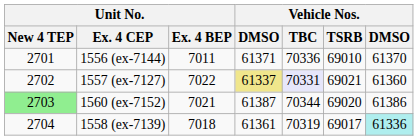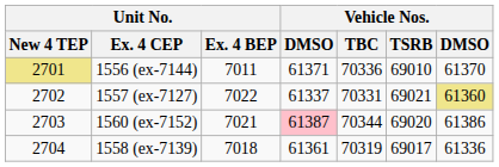1556 (ex-7144) | Unit No. / New 4 TEP: no background -> khaki background
1557 (ex-7127) | column 4: khaki background -> no background
1557 (ex-7127) | Vehicle Nos. / TBC: lavender background -> no background
1557 (ex-7127) | column 7: no background -> khaki background
1560 (ex-7152) | Unit No. / New 4 TEP: lightgreen background -> no background
1560 (ex-7152) | column 4: no background -> pink background
1558 (ex-7139) | column 7: paleturquoise background -> no background
